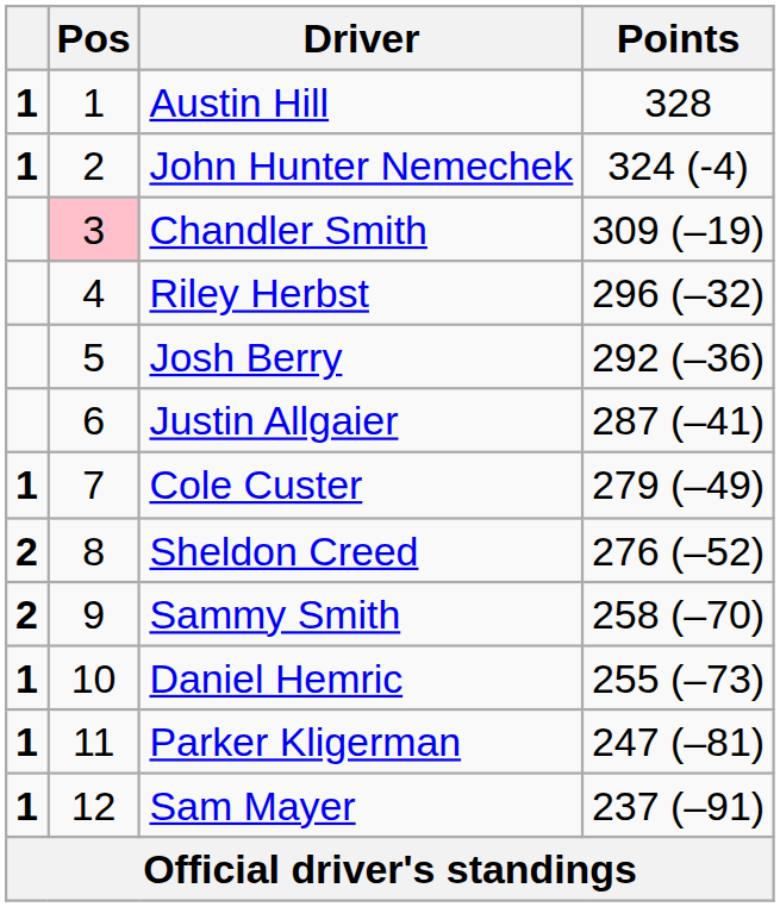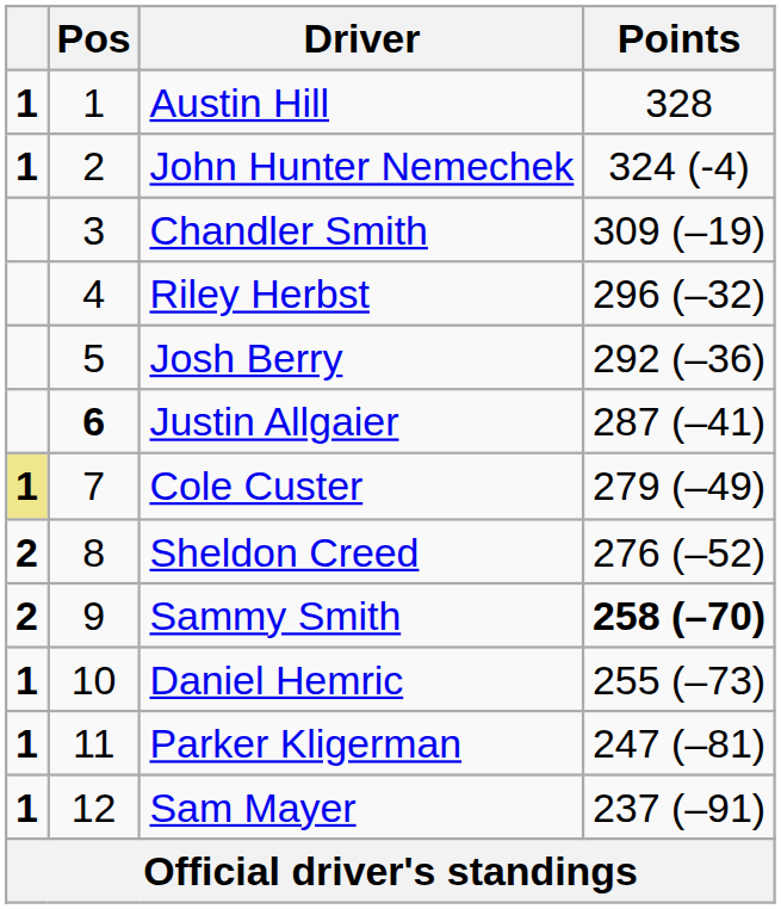Chandler Smith | Pos: pink background -> no background
Justin Allgaier | Pos: normal -> bold
Cole Custer | column 1: no background -> khaki background
Sammy Smith | Points: normal -> bold
